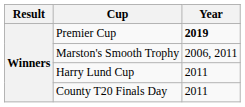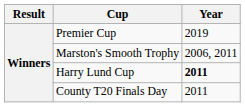Premier Cup | Year: bold -> normal
Harry Lund Cup | Year: normal -> bold
